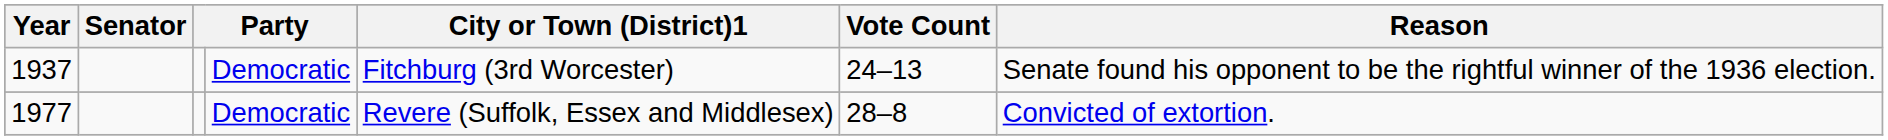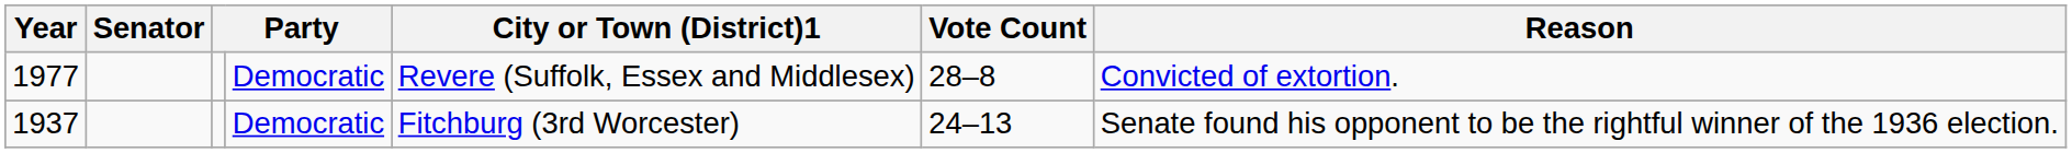rows swapped: 1937 <-> 1977
